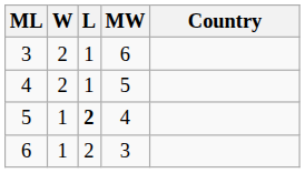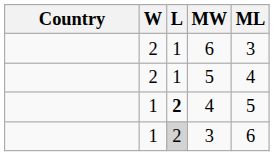columns swapped: Country <-> ML
row 5 | L: no background -> lightgrey background
